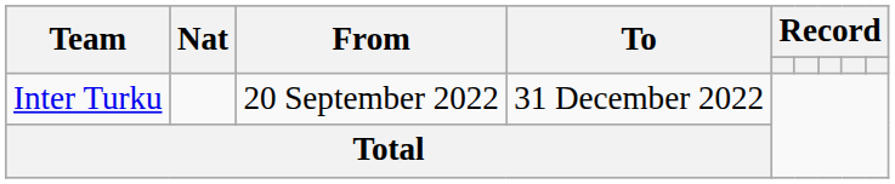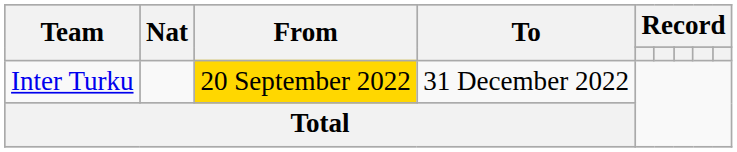Inter Turku | From: no background -> gold background
